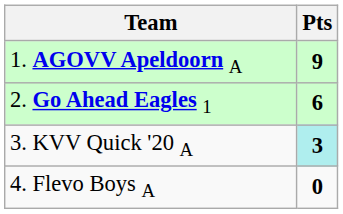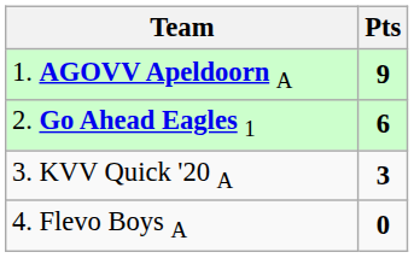3. KVV Quick '20 A | Pts: paleturquoise background -> no background
